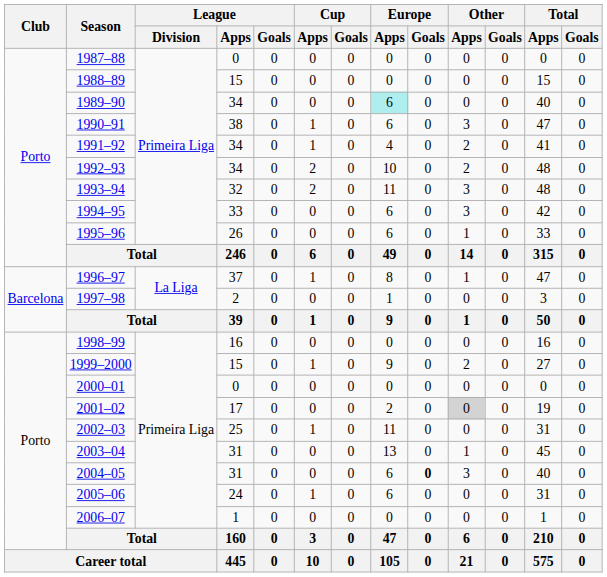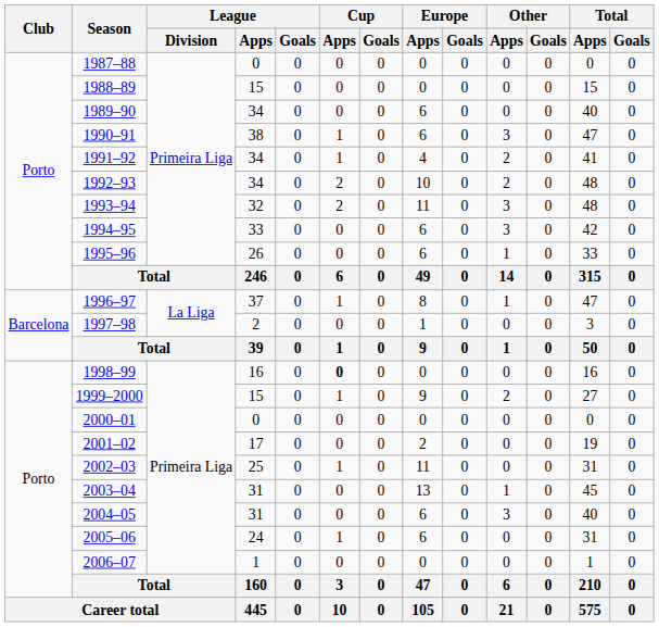1989–90 | Europe / Apps: paleturquoise background -> no background
1998–99 | Cup / Apps: normal -> bold
2001–02 | Other / Apps: lightgrey background -> no background
2004–05 | Europe / Goals: bold -> normal
